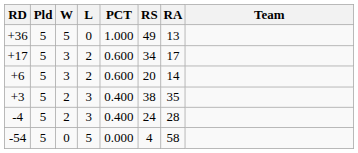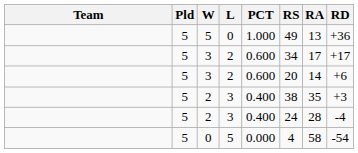columns swapped: Team <-> RD
